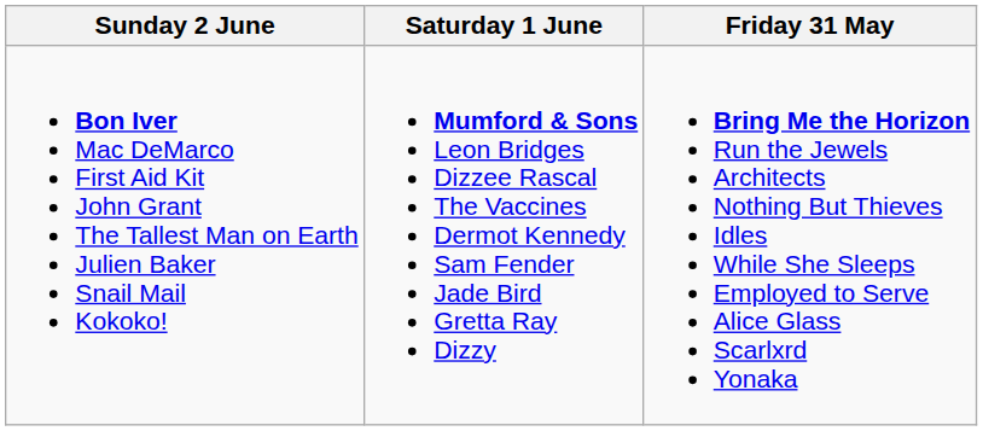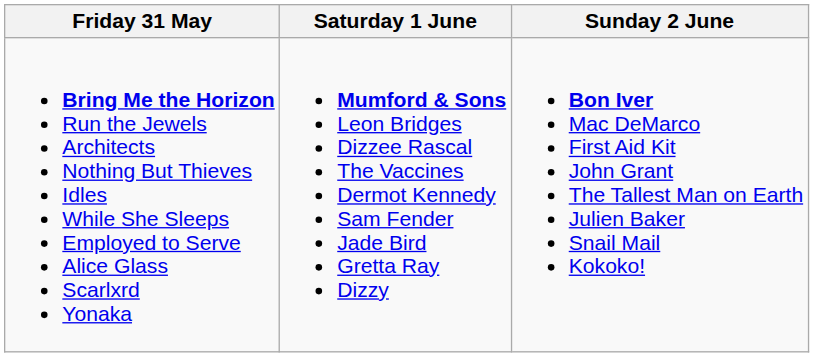columns swapped: Friday 31 May <-> Sunday 2 June
